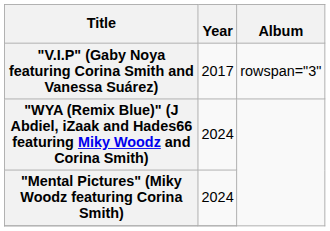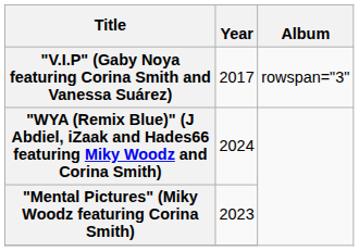"Mental Pictures" (Miky Woodz featuring Corina Smith) | Year: 2024 -> 2023
